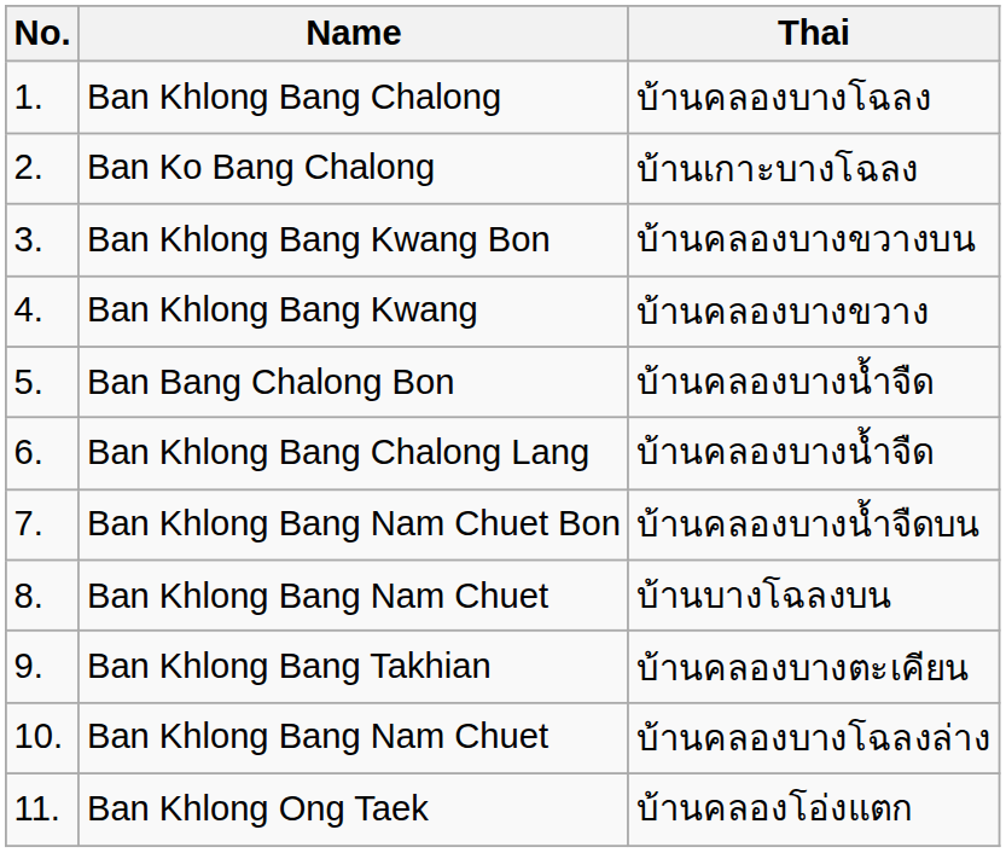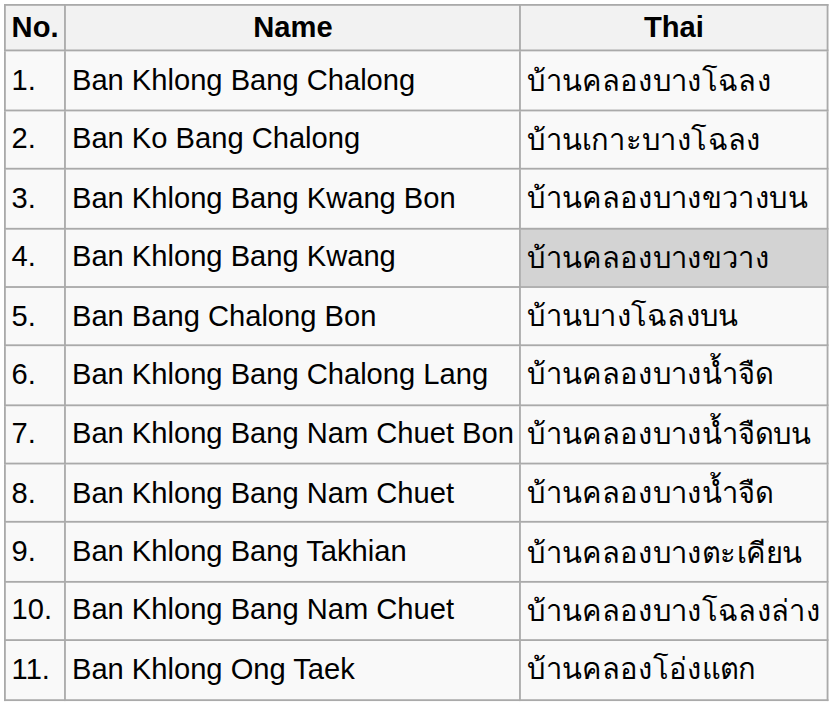Ban Khlong Bang Kwang | Thai: no background -> lightgrey background
Ban Bang Chalong Bon | Thai: บ้านคลองบางน้ำจืด -> บ้านบางโฉลงบน
8. / Ban Khlong Bang Nam Chuet | Thai: บ้านบางโฉลงบน -> บ้านคลองบางน้ำจืด
